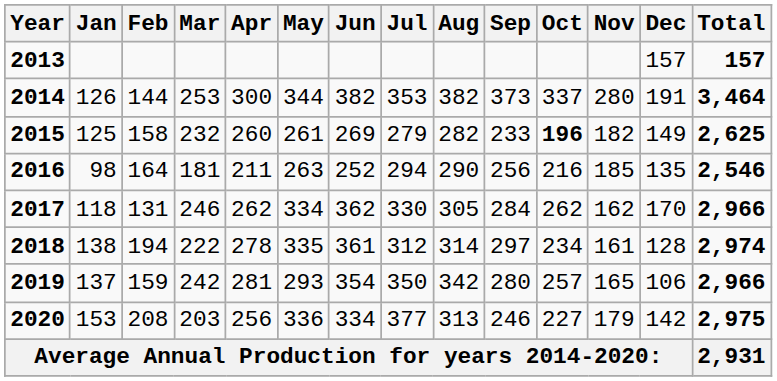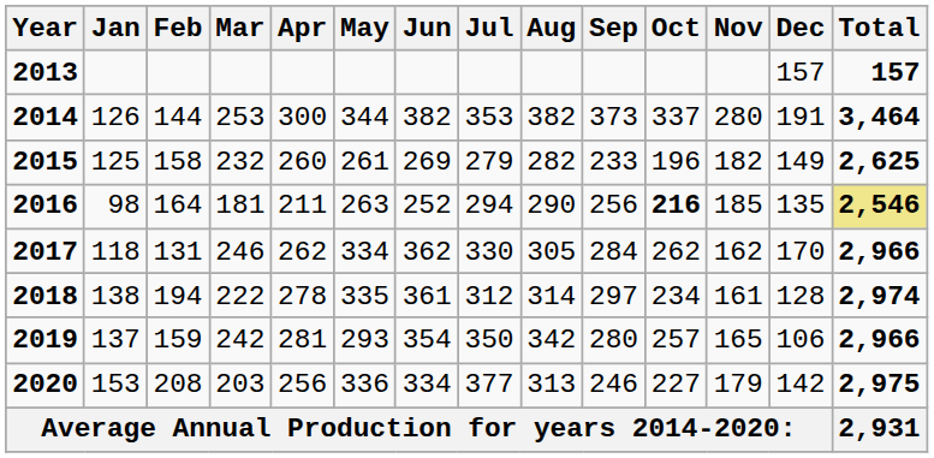2015 | Oct: bold -> normal
2016 | Oct: normal -> bold
2016 | Total: no background -> khaki background
